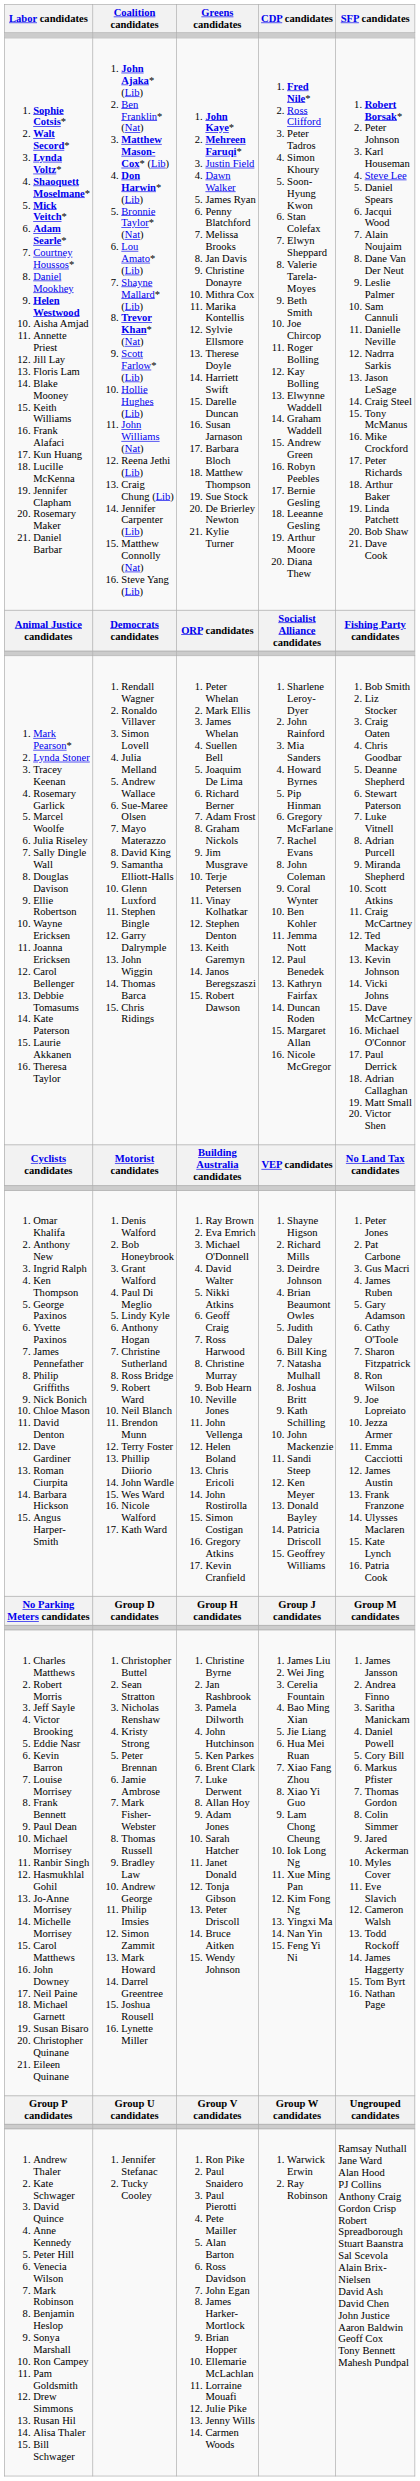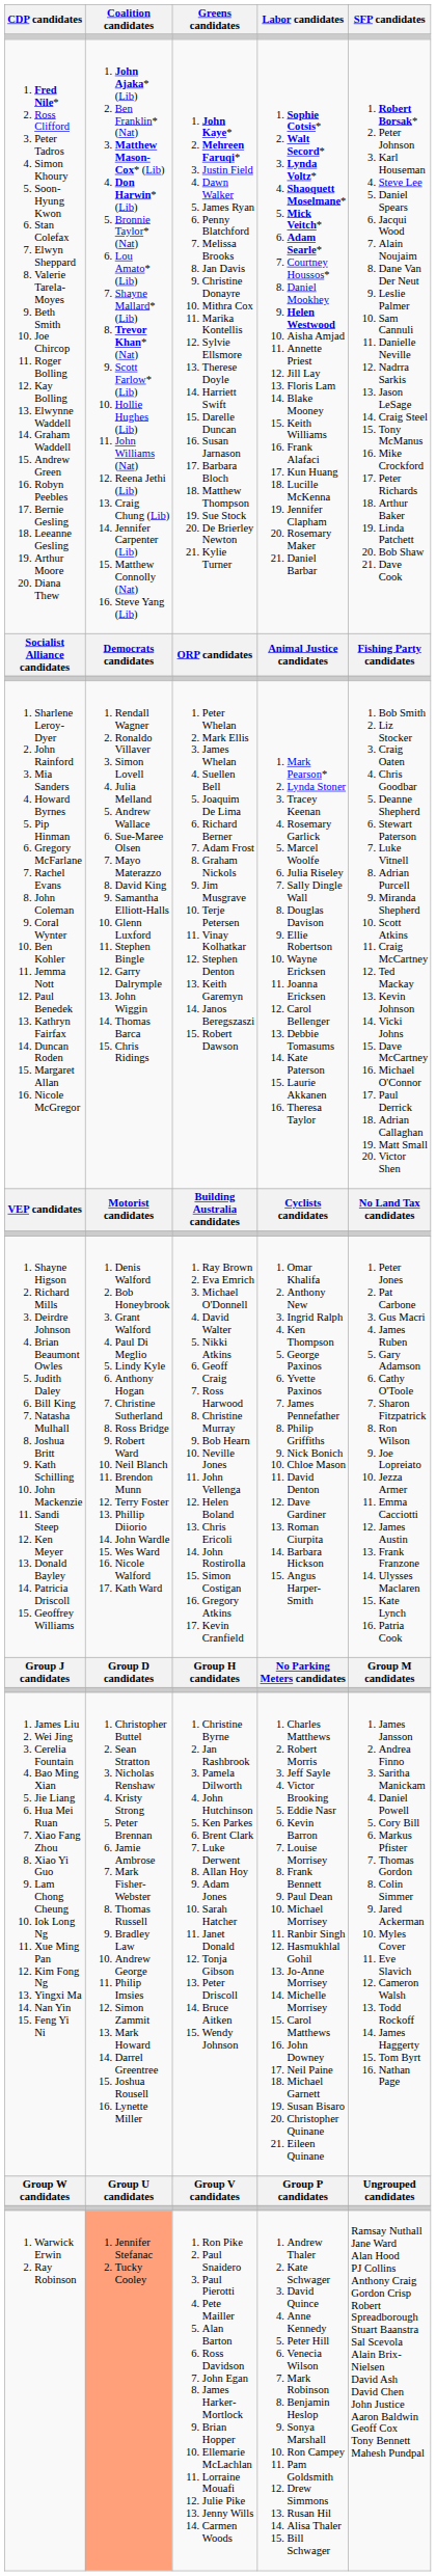columns swapped: Labor candidates <-> CDP candidates
row 15 | Coalition candidates: no background -> lightsalmon background
